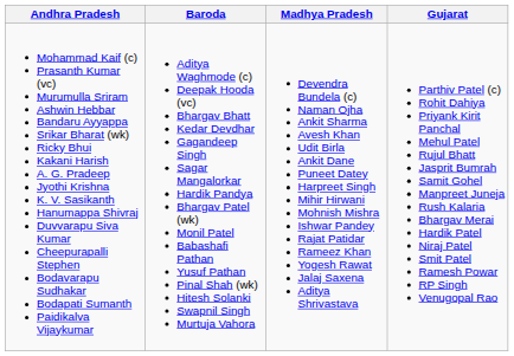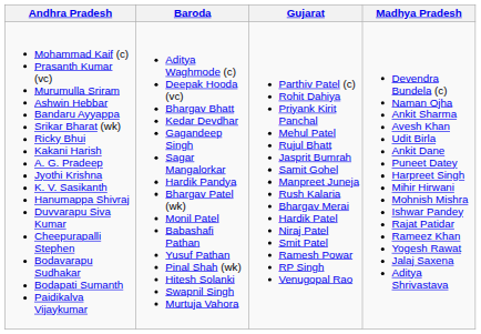columns swapped: Gujarat <-> Madhya Pradesh
